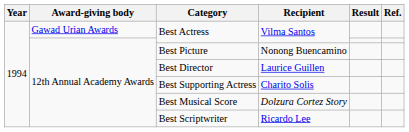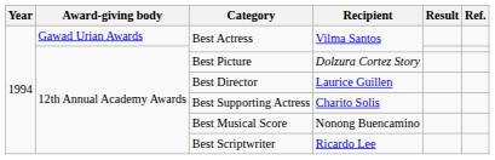Best Picture | Recipient: Nonong Buencamino -> Dolzura Cortez Story
Best Musical Score | Recipient: Dolzura Cortez Story -> Nonong Buencamino
